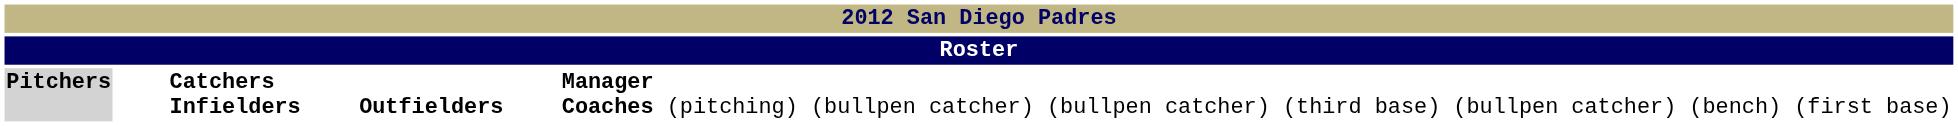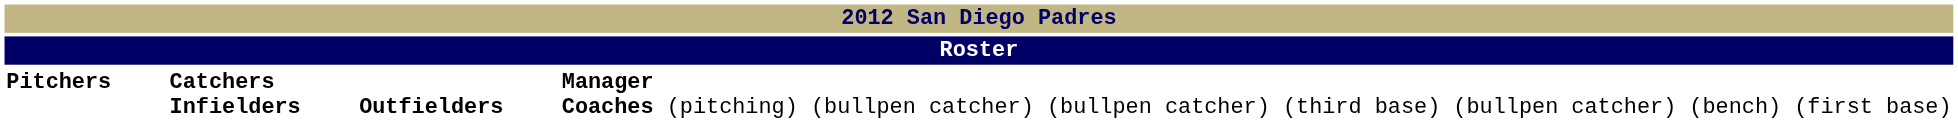Pitchers | column 1: lightgrey background -> no background
